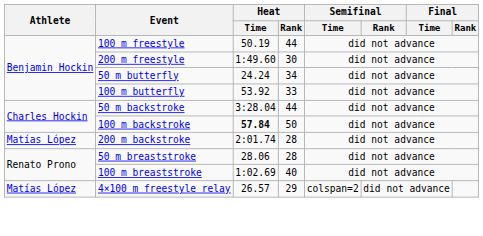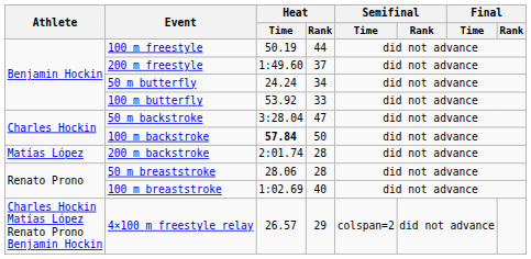200 m freestyle | Heat / Rank: 30 -> 37
50 m backstroke | Heat / Rank: 44 -> 47
4×100 m freestyle relay | Athlete: Matías López -> Charles Hockin Matías López Renato Prono Benjamin Hockin
